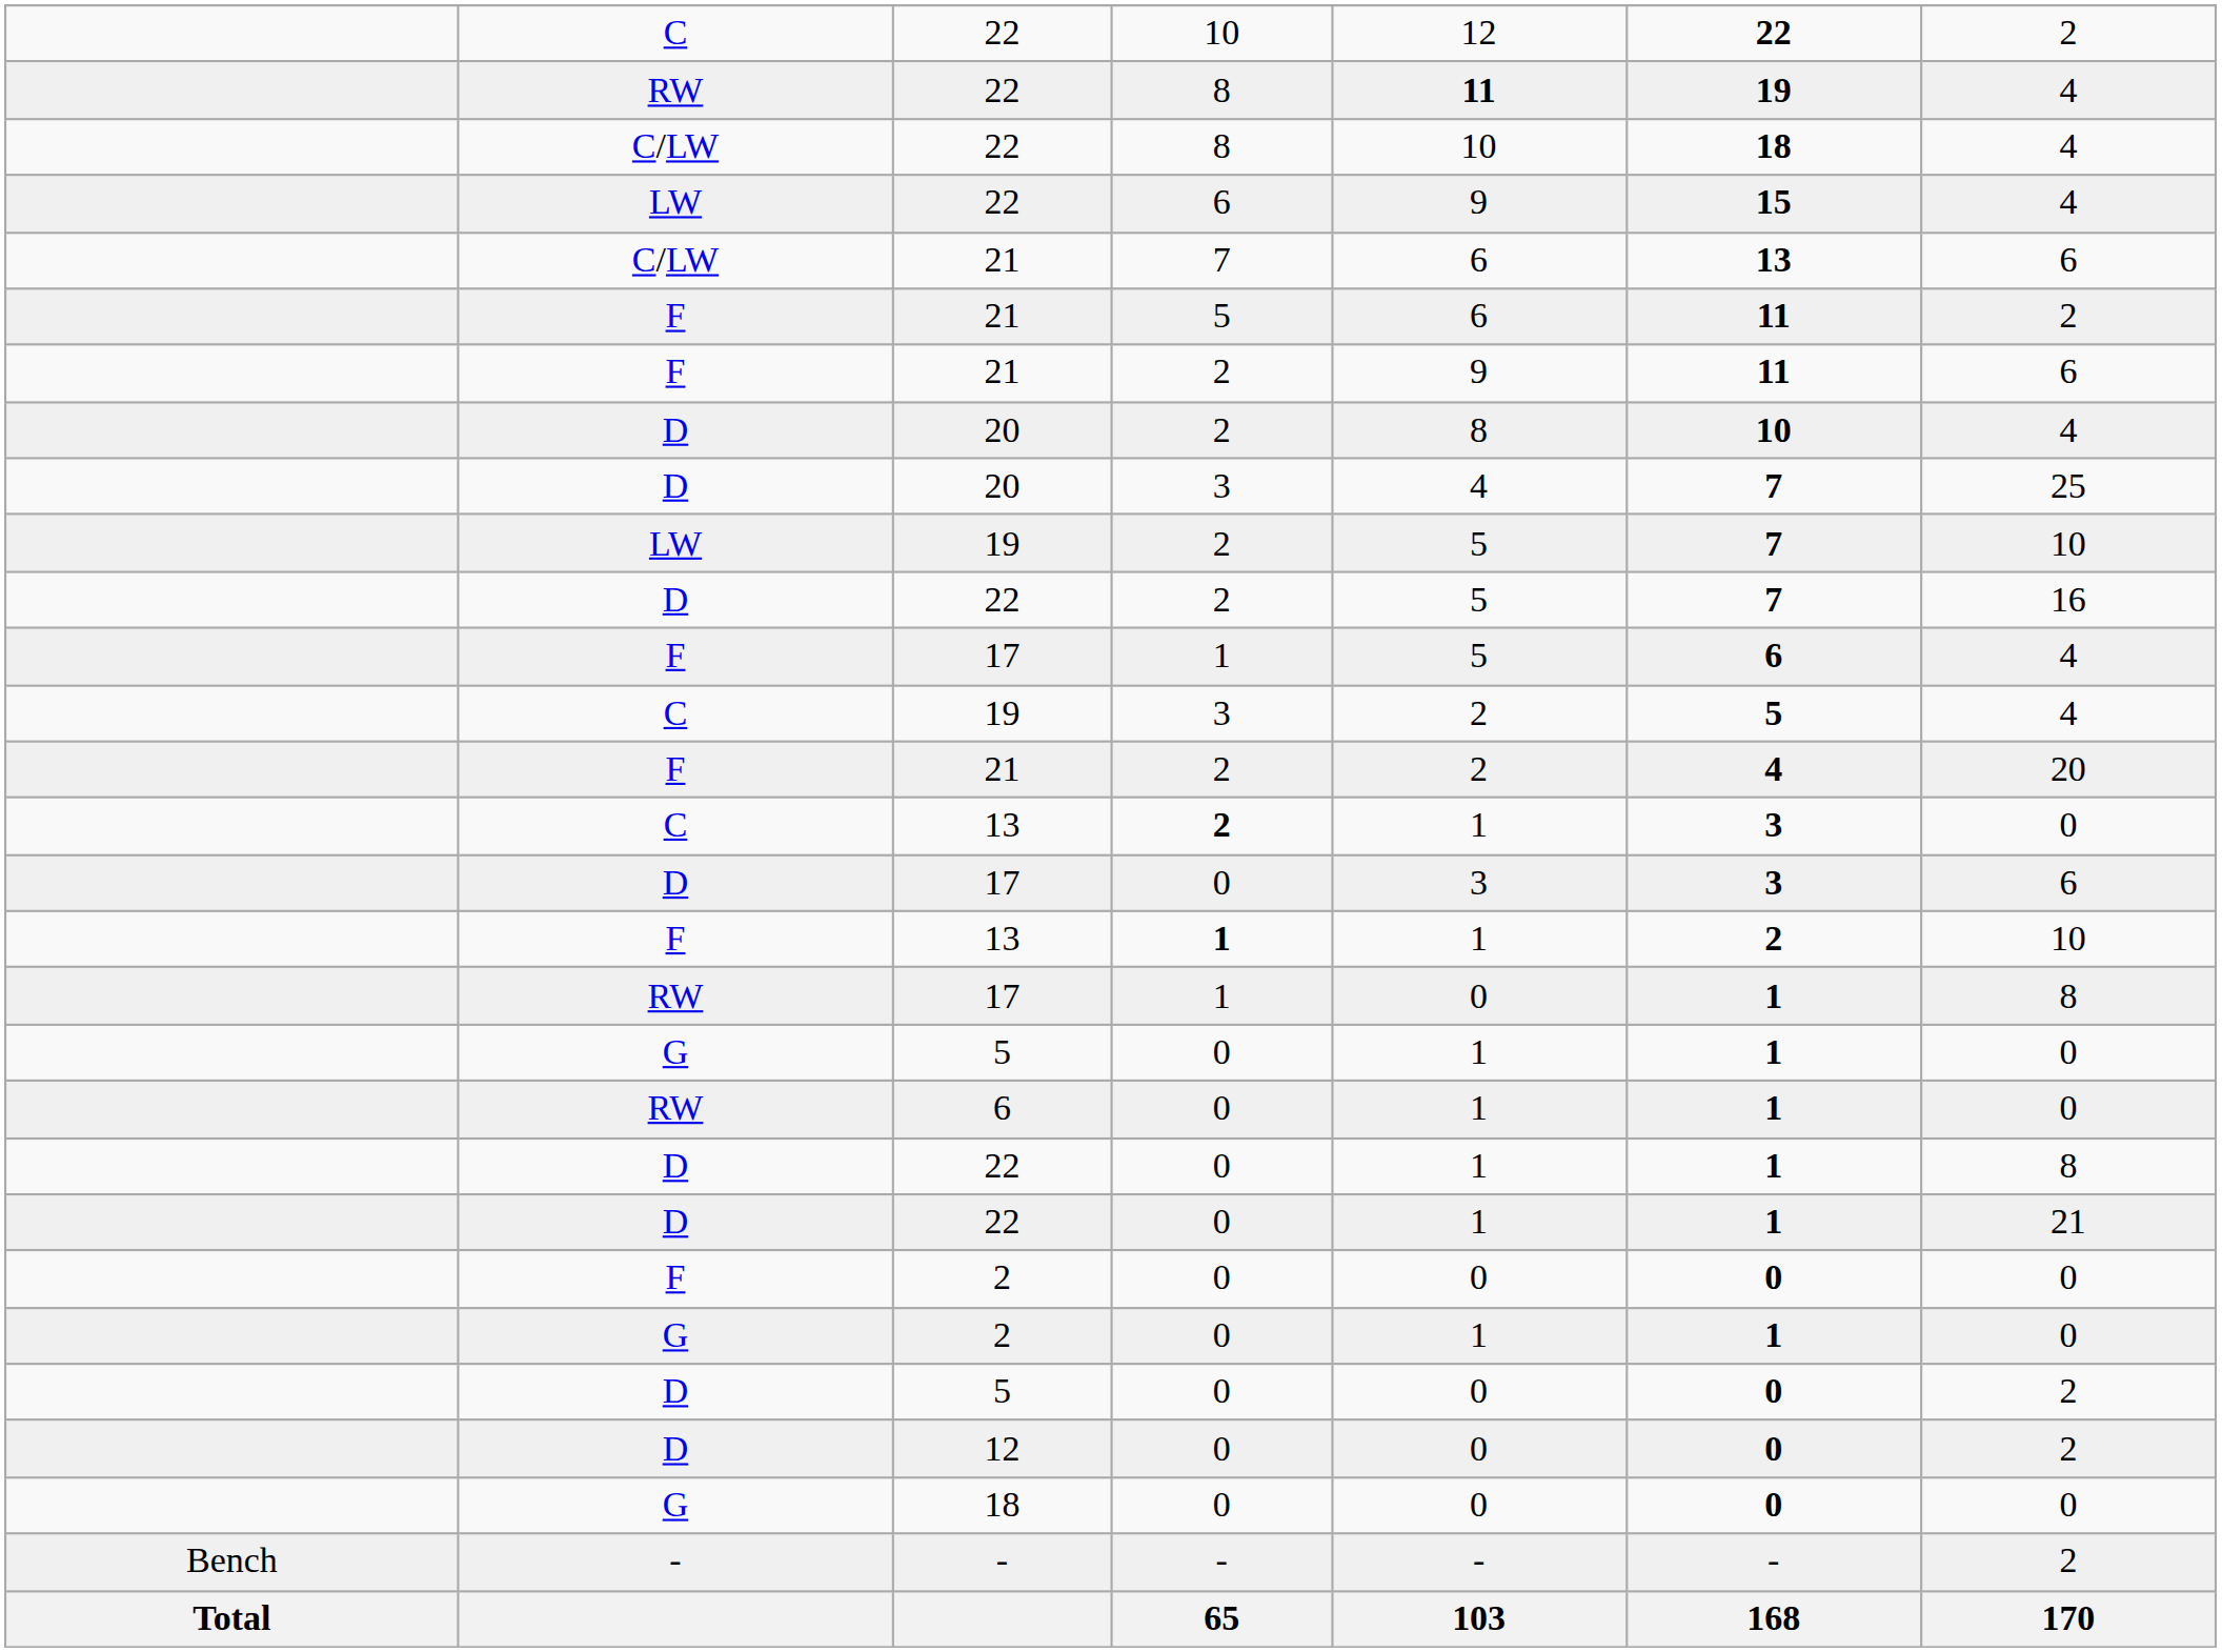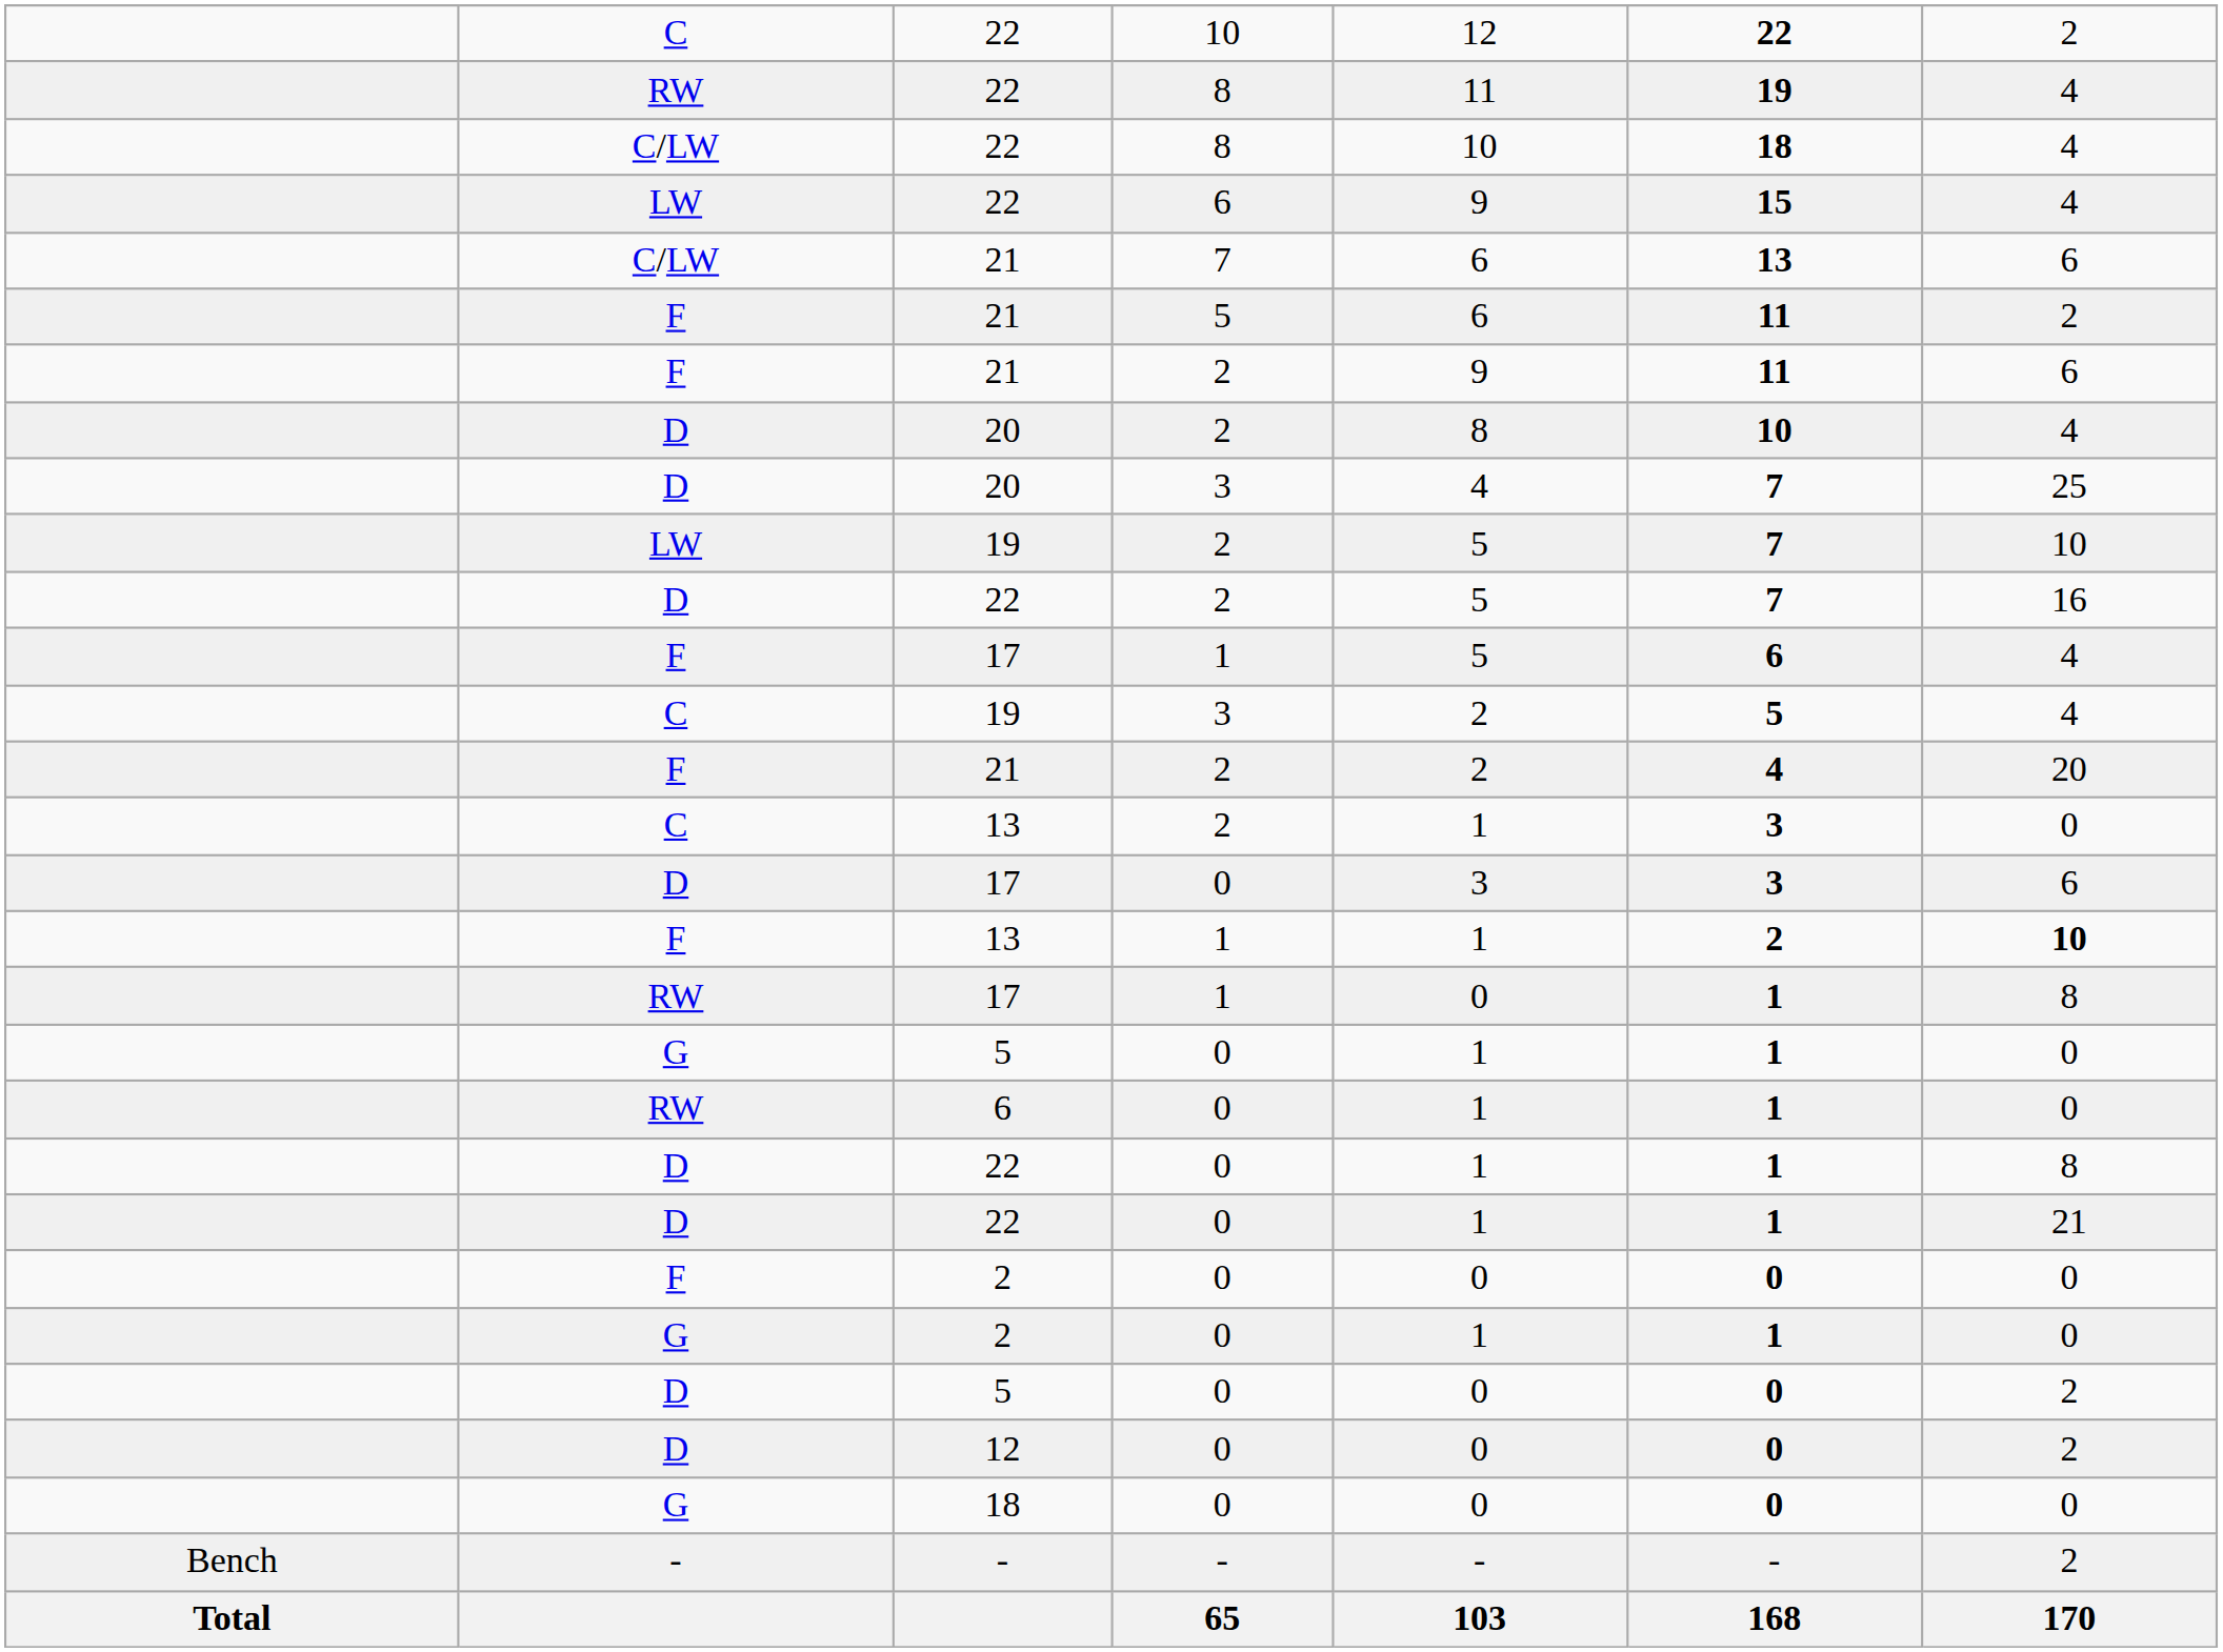RW / 22 | column 5: bold -> normal
C / 13 | column 4: bold -> normal
F / 13 | column 4: bold -> normal
F / 13 | column 7: normal -> bold
